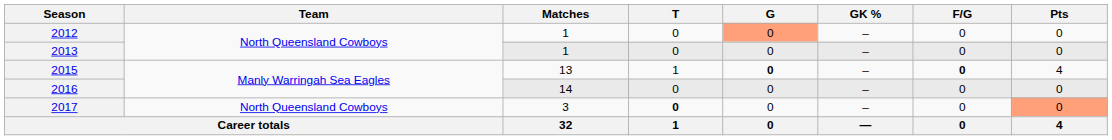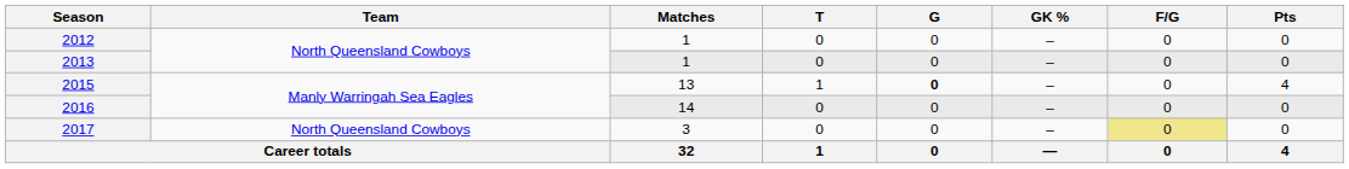2012 | G: lightsalmon background -> no background
2015 | F/G: bold -> normal
2017 | T: bold -> normal
2017 | F/G: no background -> khaki background
2017 | Pts: lightsalmon background -> no background
